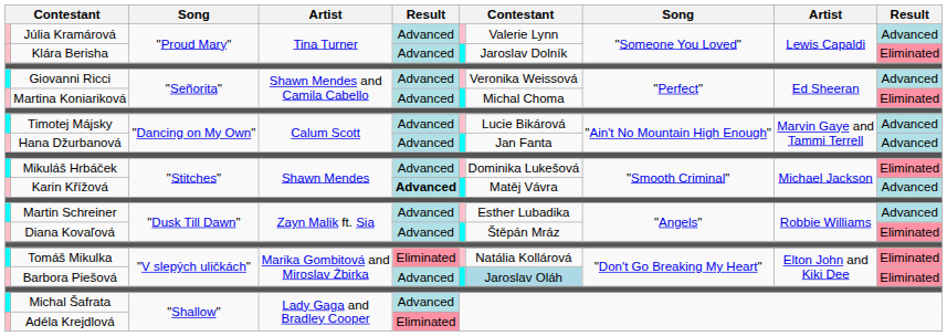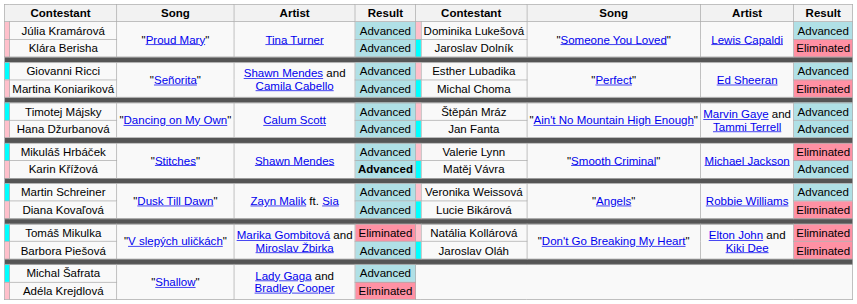Júlia Kramárová | column 7: Valerie Lynn -> Dominika Lukešová
Giovanni Ricci | column 7: Veronika Weissová -> Esther Lubadika
Timotej Májsky | column 7: Lucie Bikárová -> Štěpán Mráz
Mikuláš Hrbáček | column 7: Dominika Lukešová -> Valerie Lynn
Martin Schreiner | column 7: Esther Lubadika -> Veronika Weissová
Diana Kovaľová | column 7: Štěpán Mráz -> Lucie Bikárová
Barbora Piešová | column 7: lightblue background -> no background
